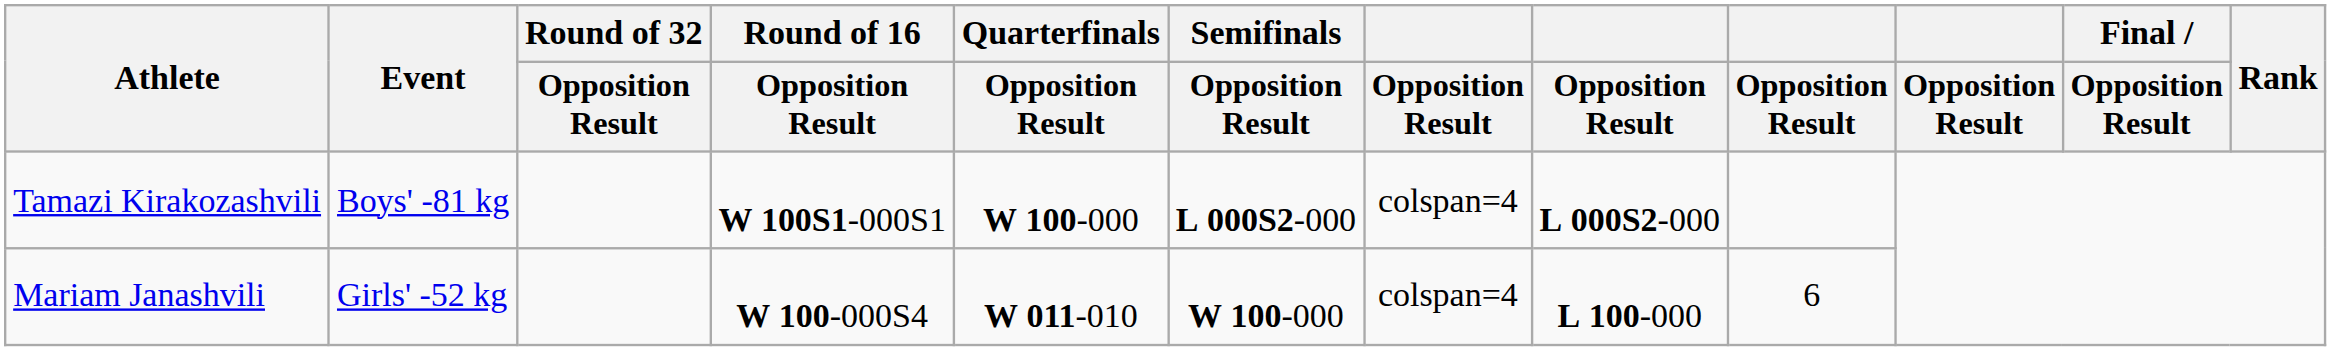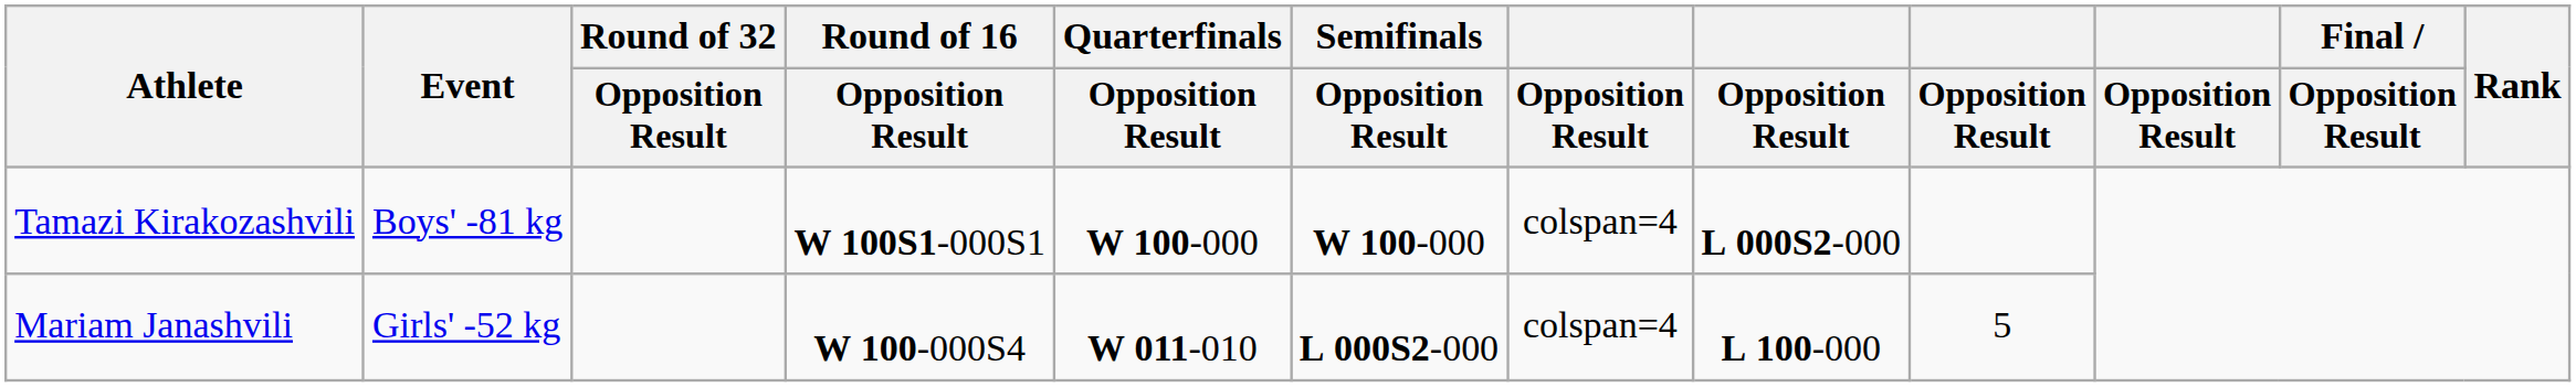Tamazi Kirakozashvili | Semifinals / Opposition Result: L 000S2-000 -> W 100-000
Mariam Janashvili | Semifinals / Opposition Result: W 100-000 -> L 000S2-000
Mariam Janashvili | column 9: 6 -> 5
